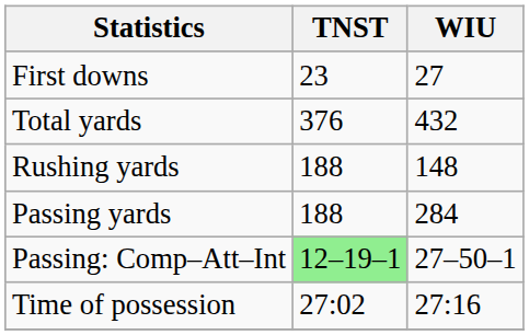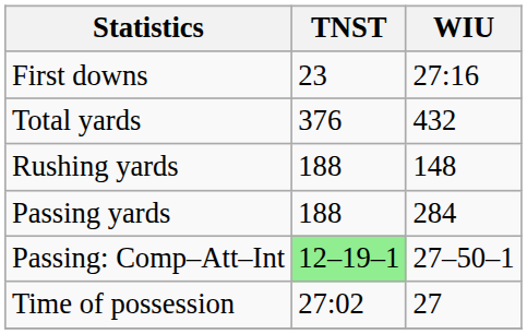First downs | WIU: 27 -> 27:16
Time of possession | WIU: 27:16 -> 27
